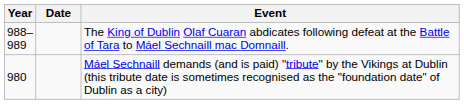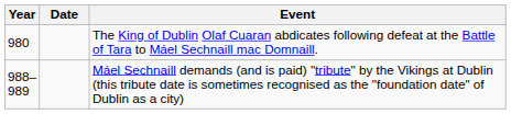row 2 | Year: 988–989 -> 980
row 3 | Year: 980 -> 988–989
